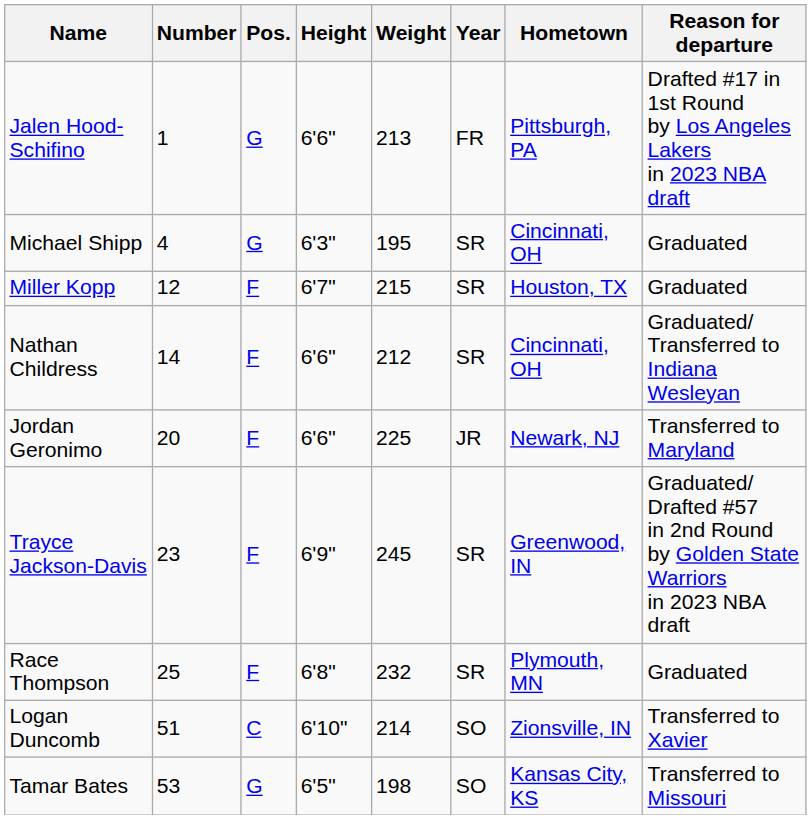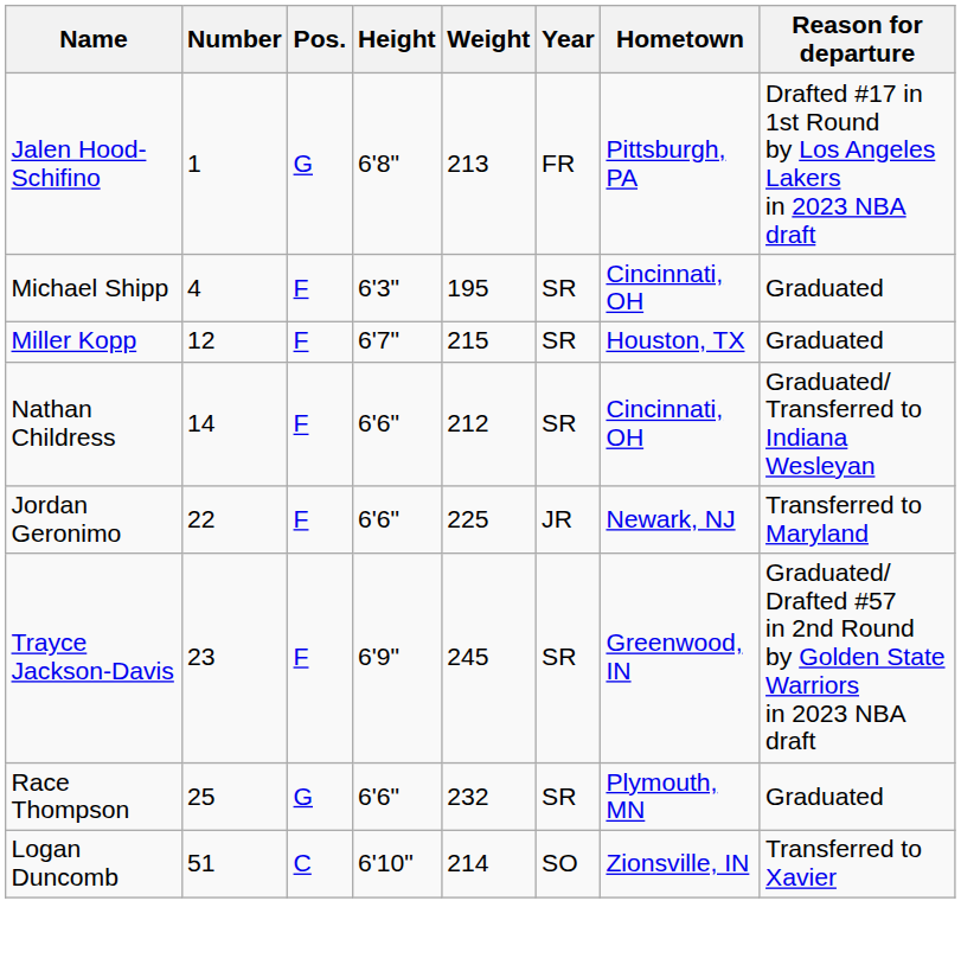Jalen Hood-Schifino | Height: 6'6" -> 6'8"
Michael Shipp | Pos.: G -> F
Jordan Geronimo | Number: 20 -> 22
Race Thompson | Pos.: F -> G
Race Thompson | Height: 6'8" -> 6'6"
- row: Tamar Bates | 53 | G | 6'5" | 198 | SO | Kansas City, KS | Transferred to Missouri
